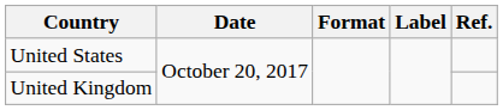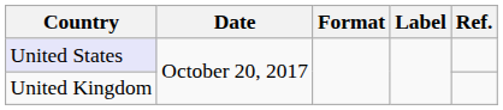United States | Country: no background -> lavender background
